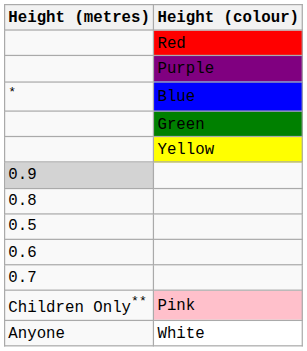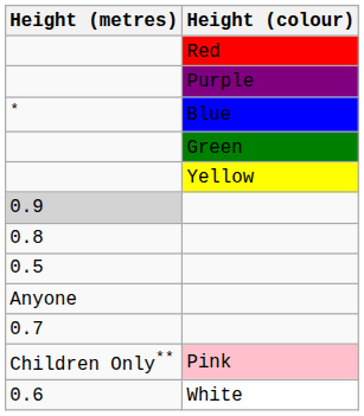row 10 | Height (metres): 0.6 -> Anyone
row 13 | Height (metres): Anyone -> 0.6
